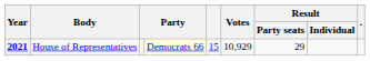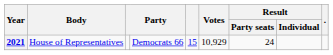2021 | column 4: lightyellow background -> no background
2021 | Result / Party seats: 29 -> 24
